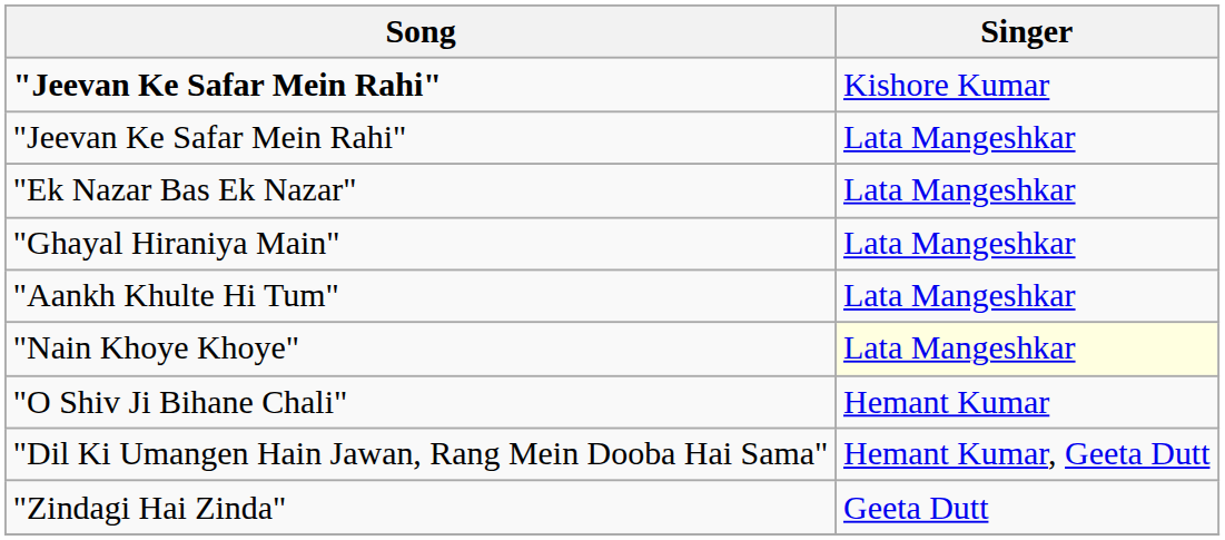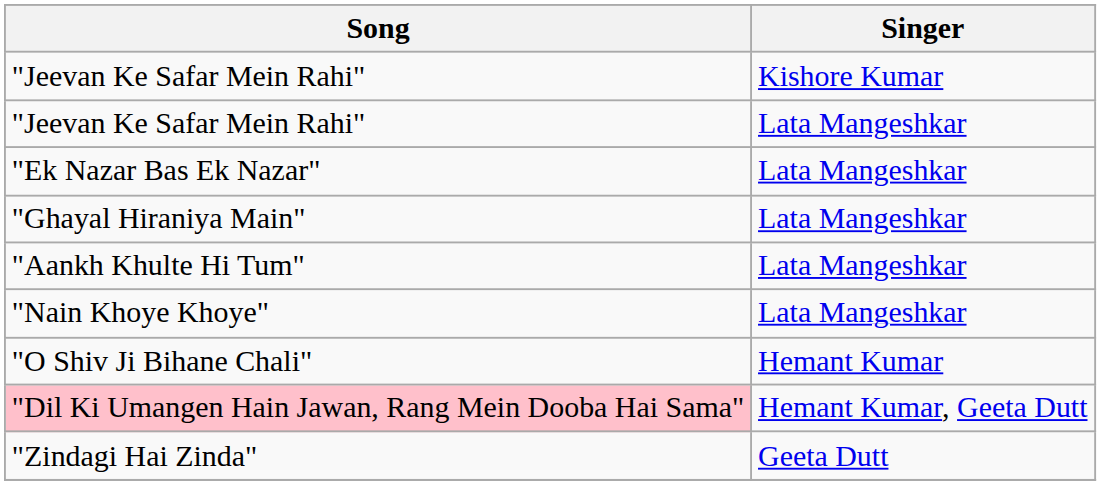row 2 | Song: bold -> normal
row 7 | Singer: lightyellow background -> no background
row 9 | Song: no background -> pink background
